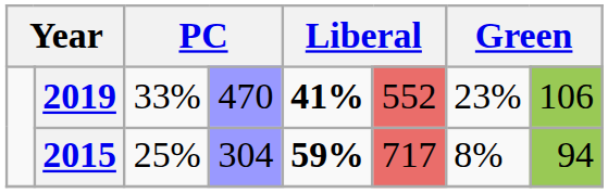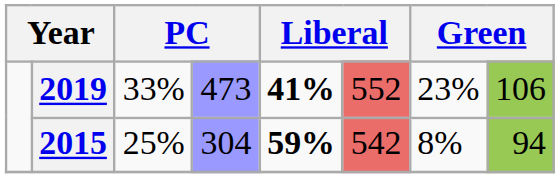2019 | column 4: 470 -> 473
2015 | column 6: 717 -> 542
